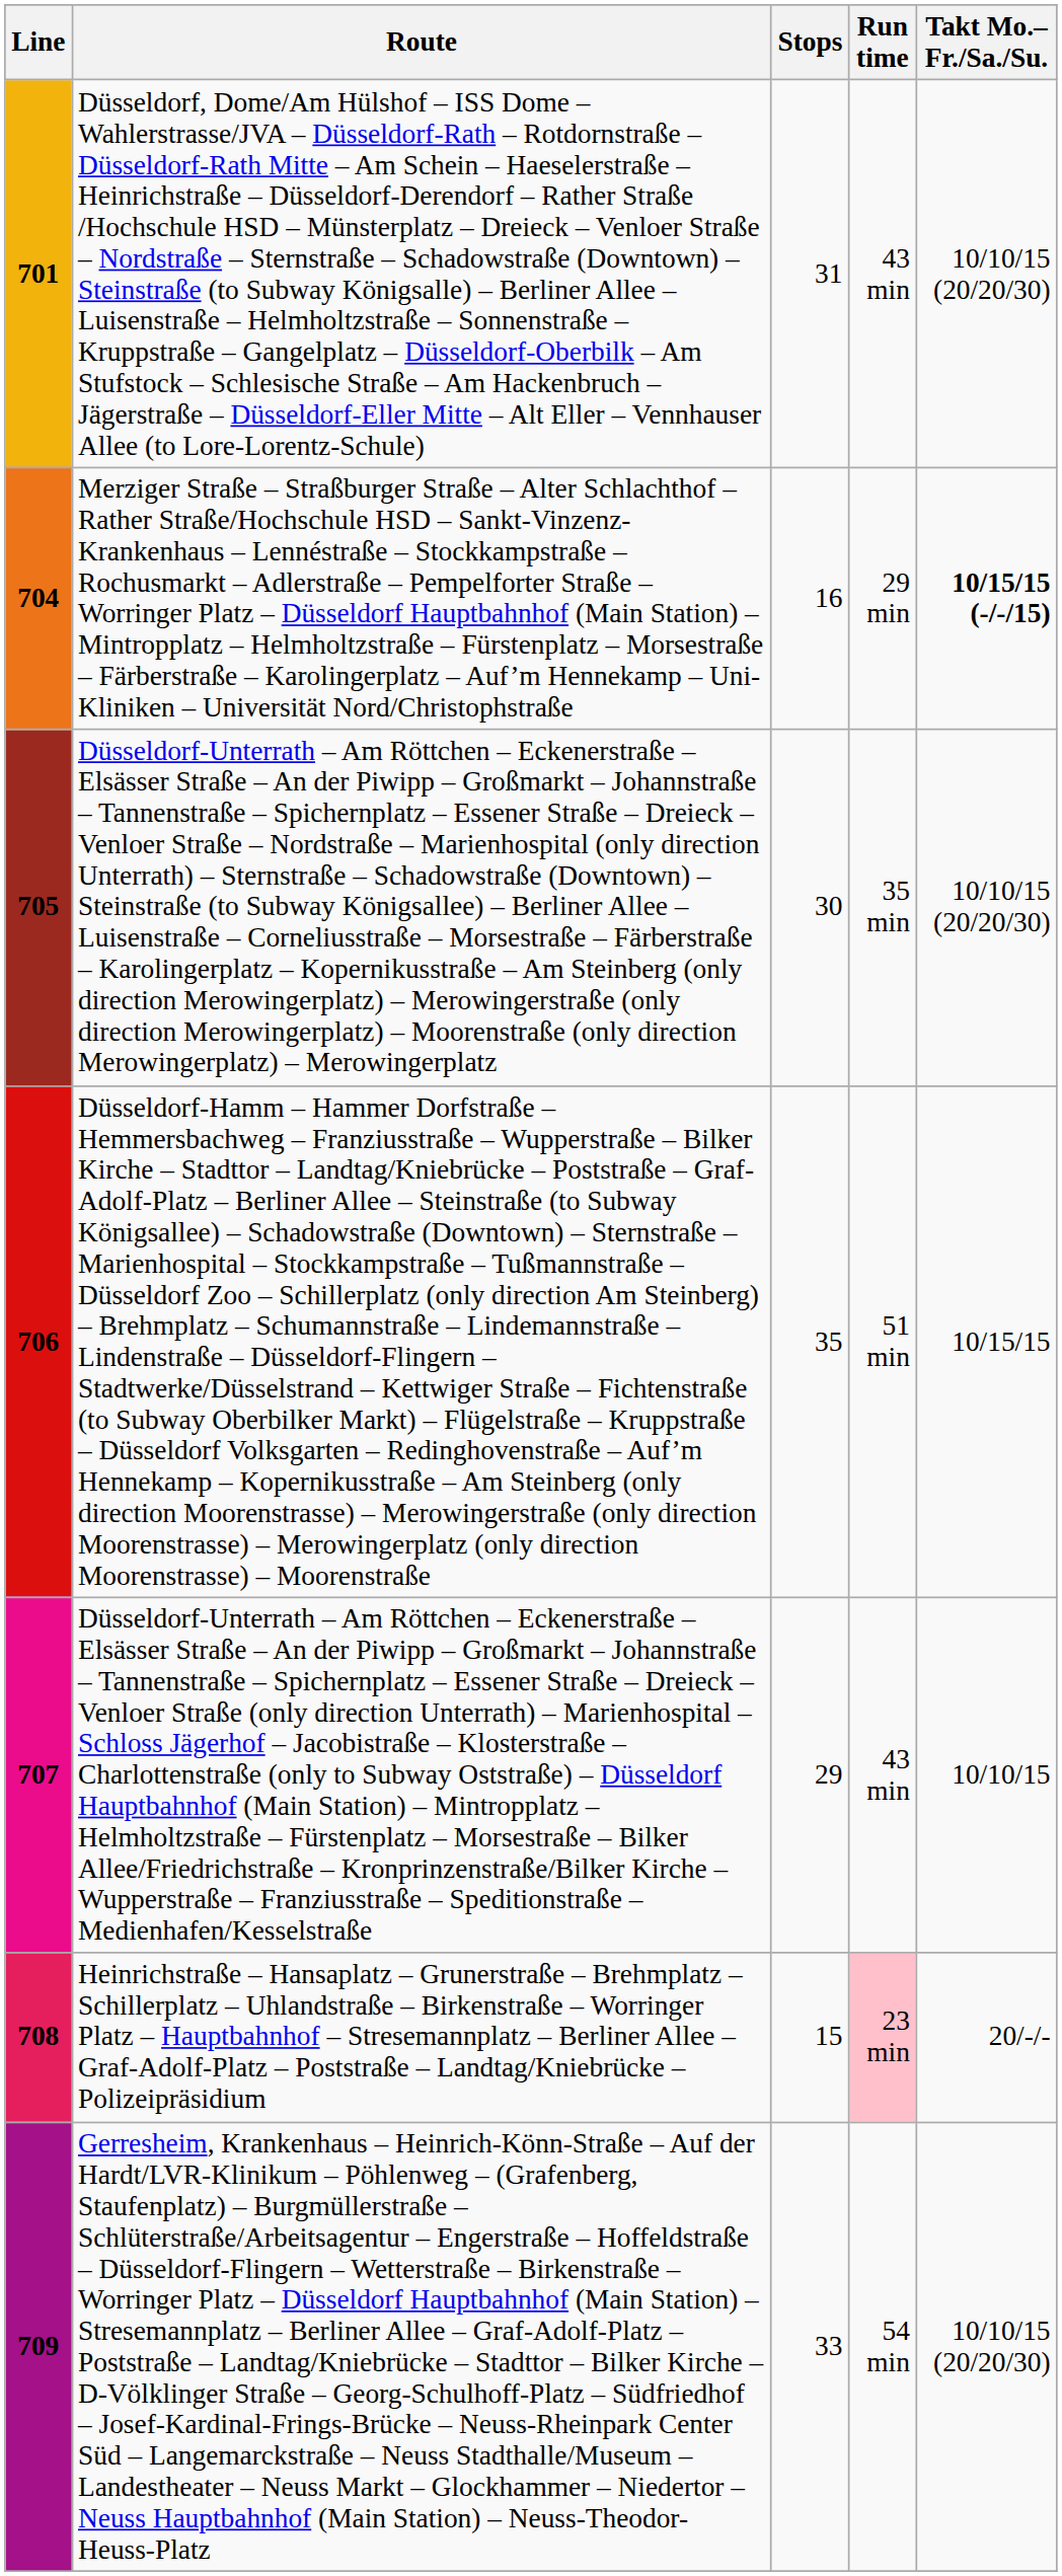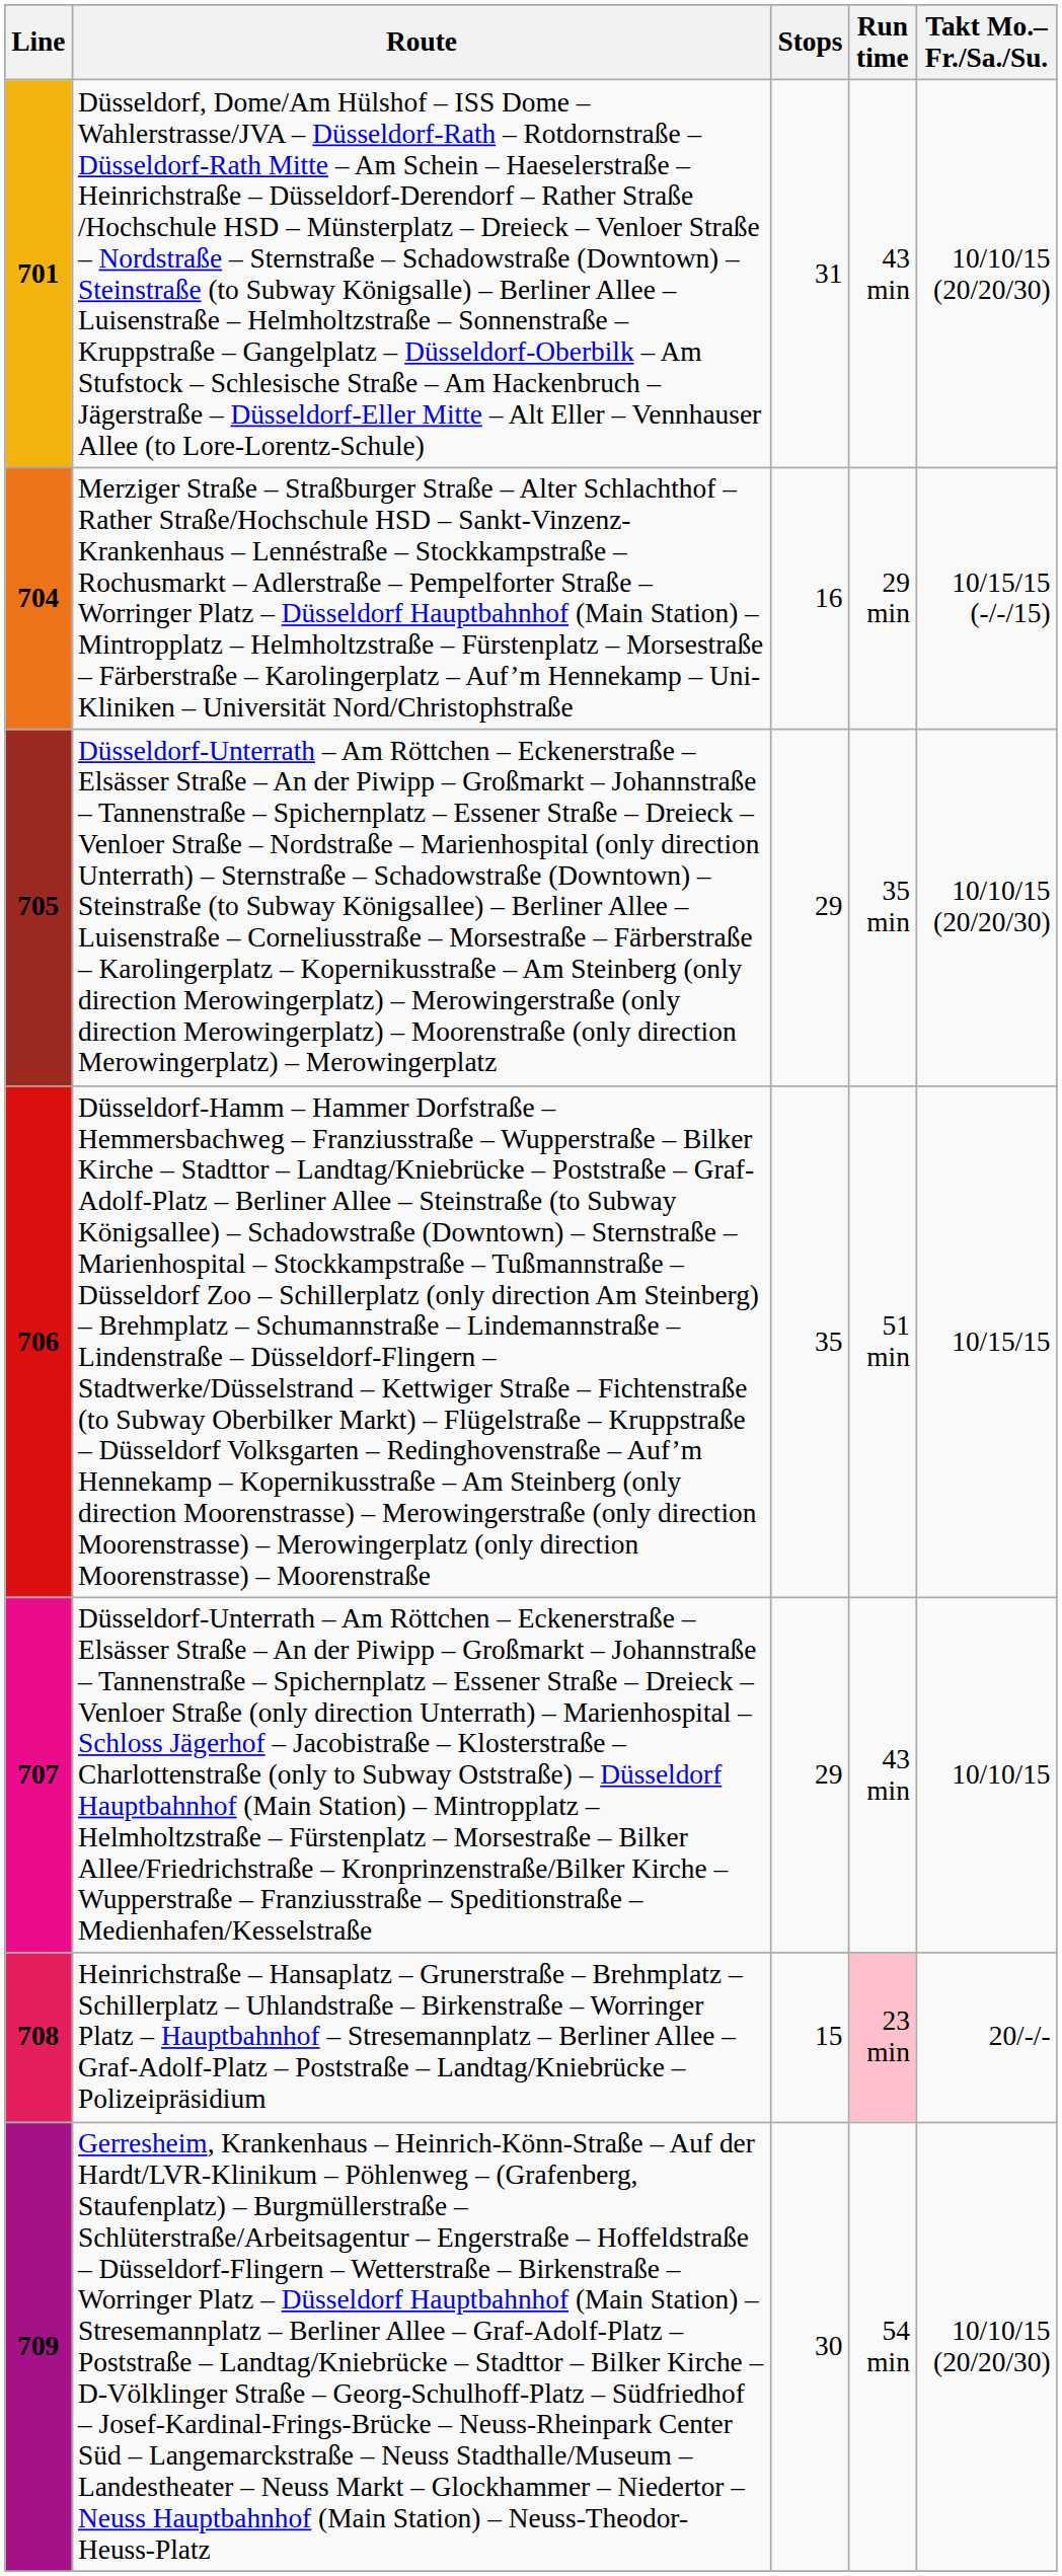row 3 | Takt Mo.–Fr./Sa./Su.: bold -> normal
row 4 | Stops: 30 -> 29
row 8 | Stops: 33 -> 30
